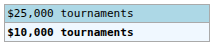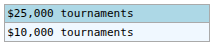row 2 | column 1: bold -> normal
